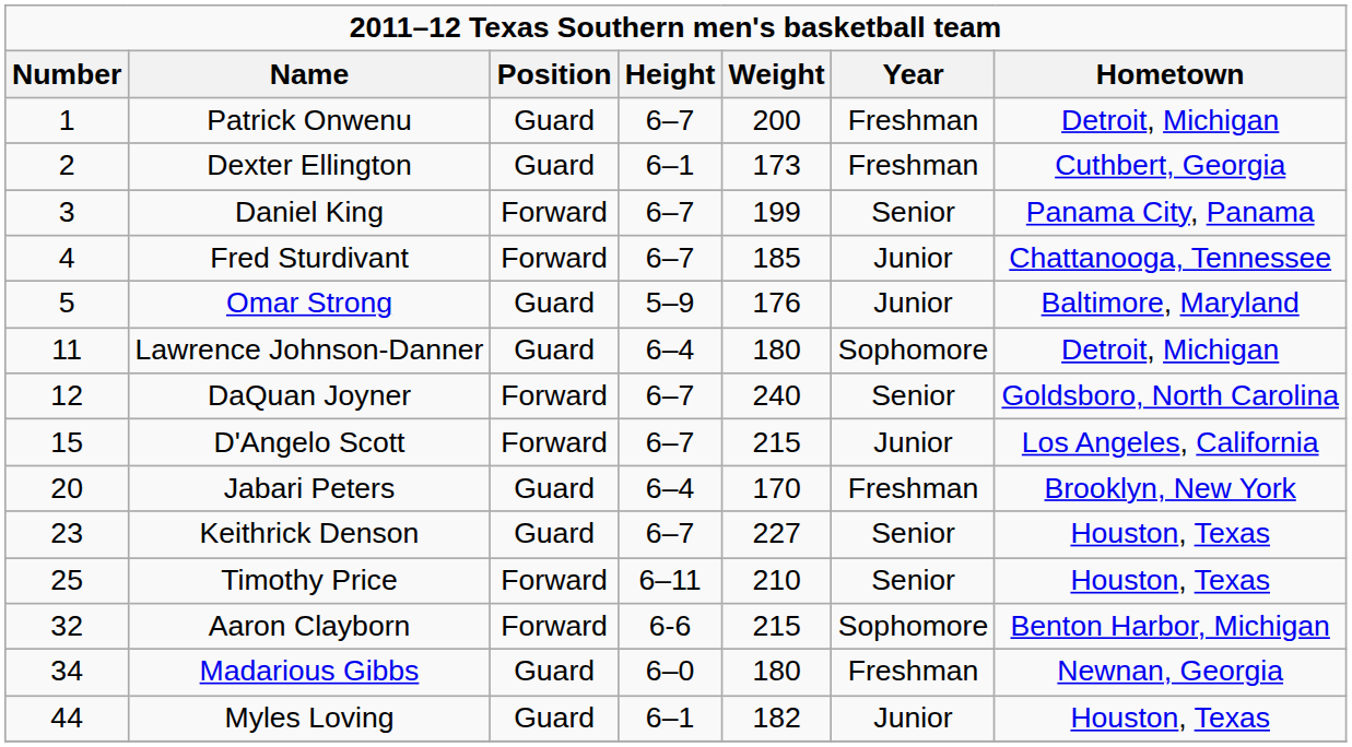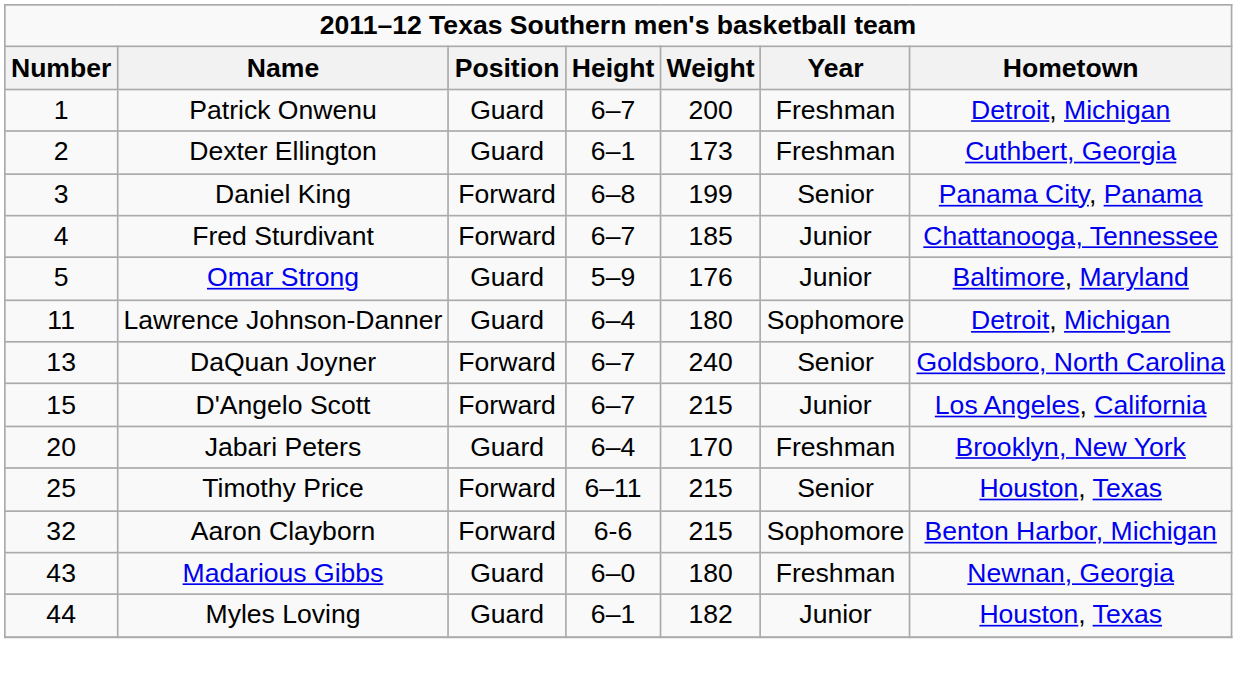Daniel King | Height: 6–7 -> 6–8
DaQuan Joyner | Number: 12 -> 13
- row: 23 | Keithrick Denson | Guard | 6–7 | 227 | Senior | Houston, Texas
Timothy Price | Weight: 210 -> 215
Madarious Gibbs | Number: 34 -> 43
